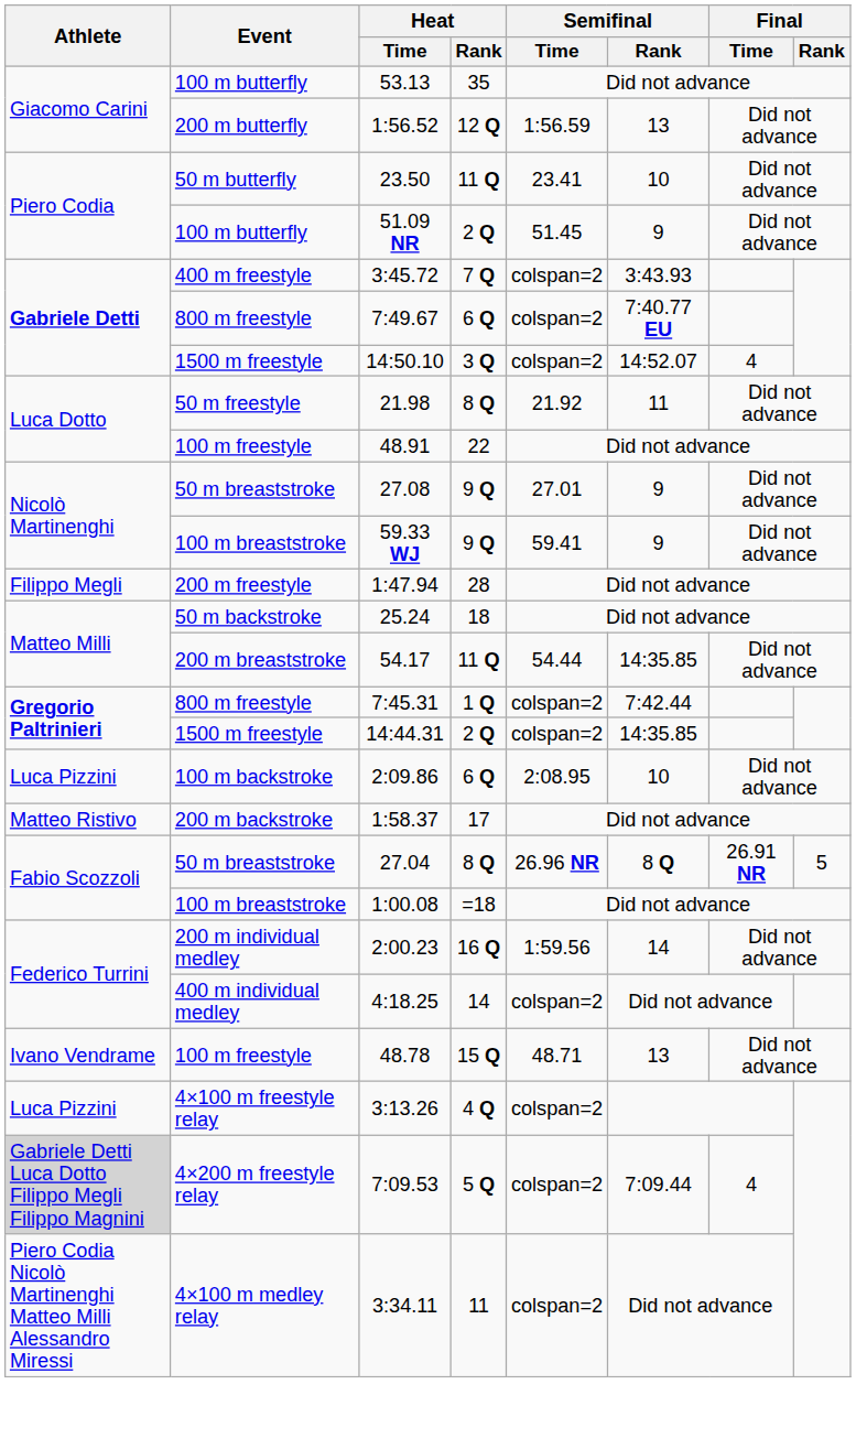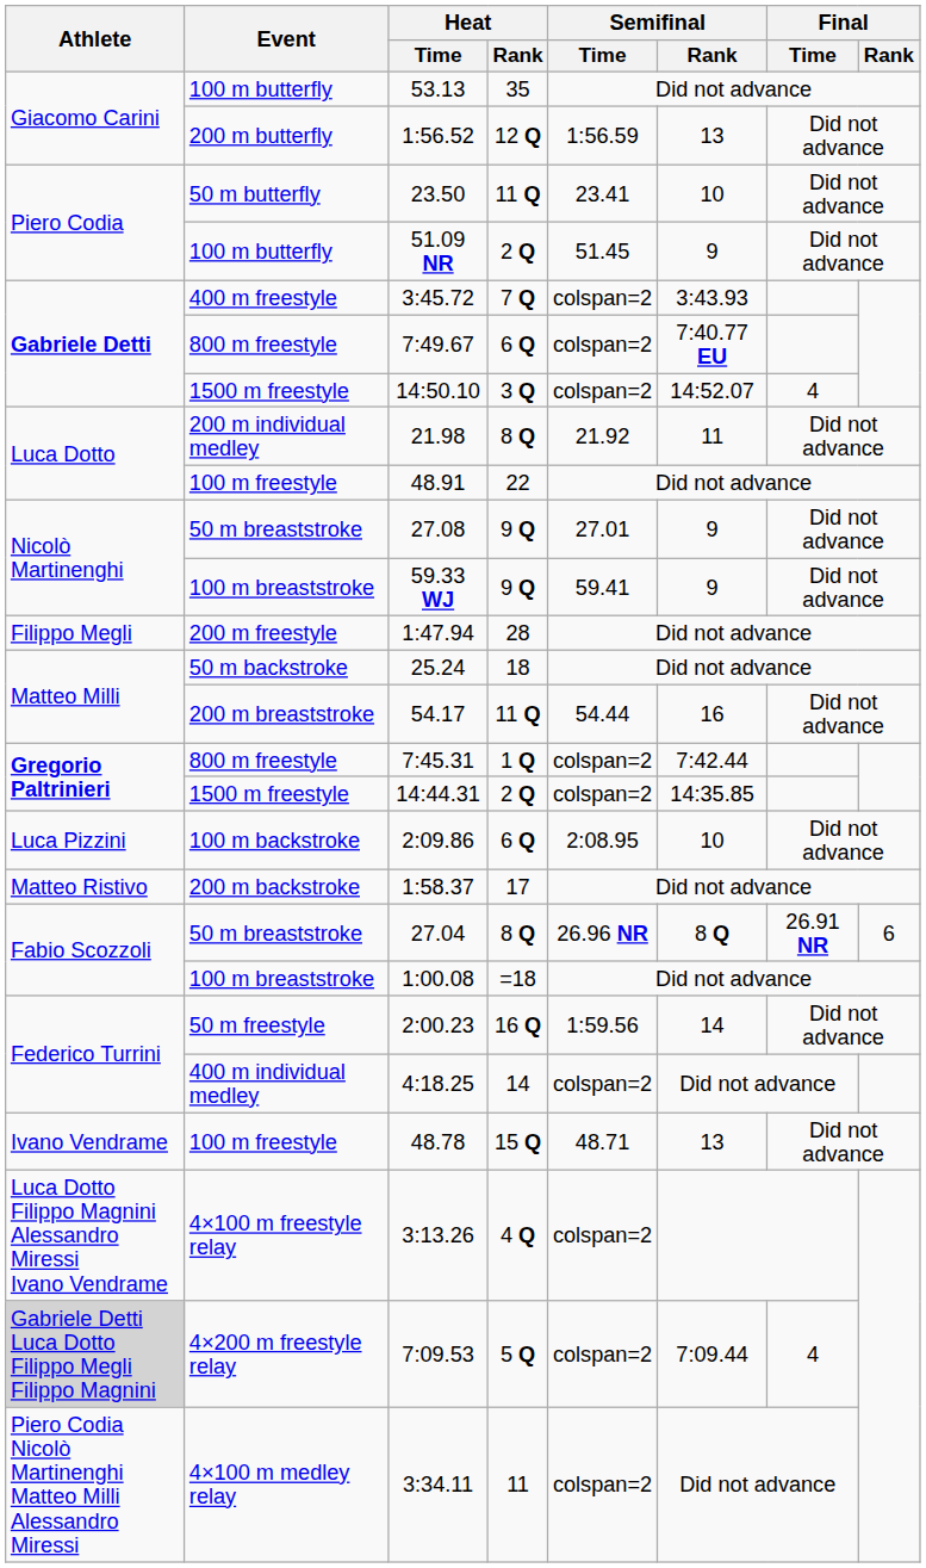21.98 | Event: 50 m freestyle -> 200 m individual medley
54.17 | Semifinal / Rank: 14:35.85 -> 16
27.04 | Final / Rank: 5 -> 6
2:00.23 | Event: 200 m individual medley -> 50 m freestyle
3:13.26 | Athlete: Luca Pizzini -> Luca Dotto Filippo Magnini Alessandro Miressi Ivano Vendrame
